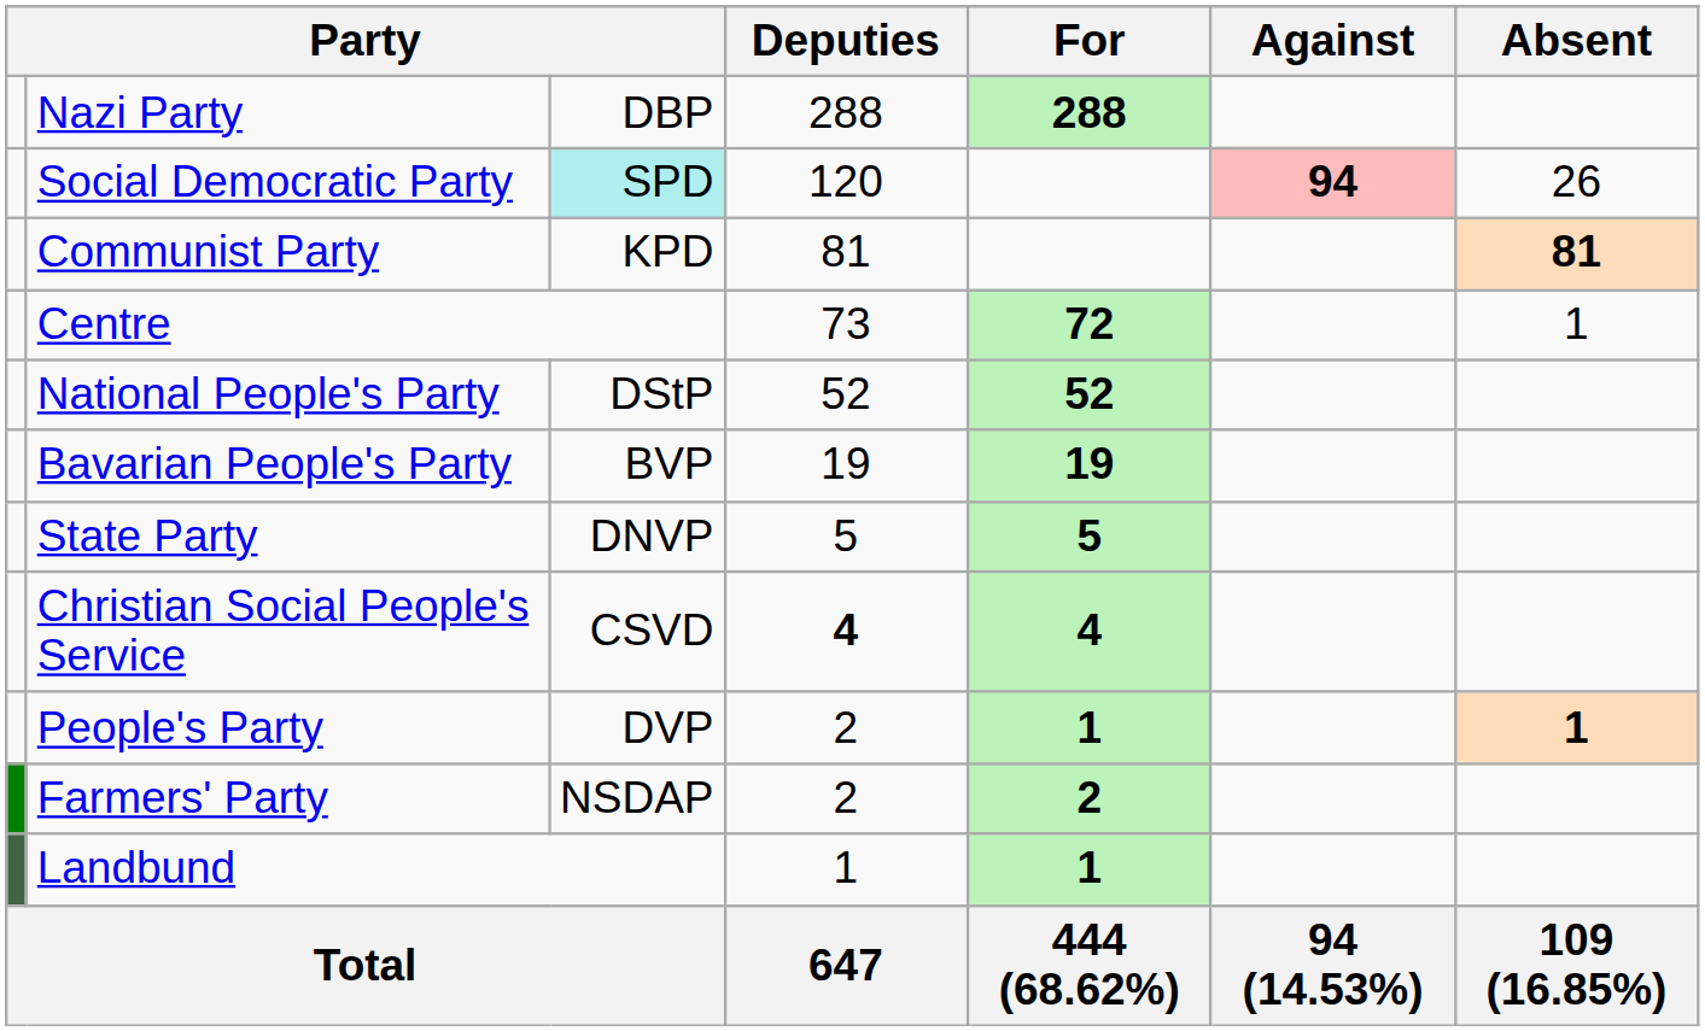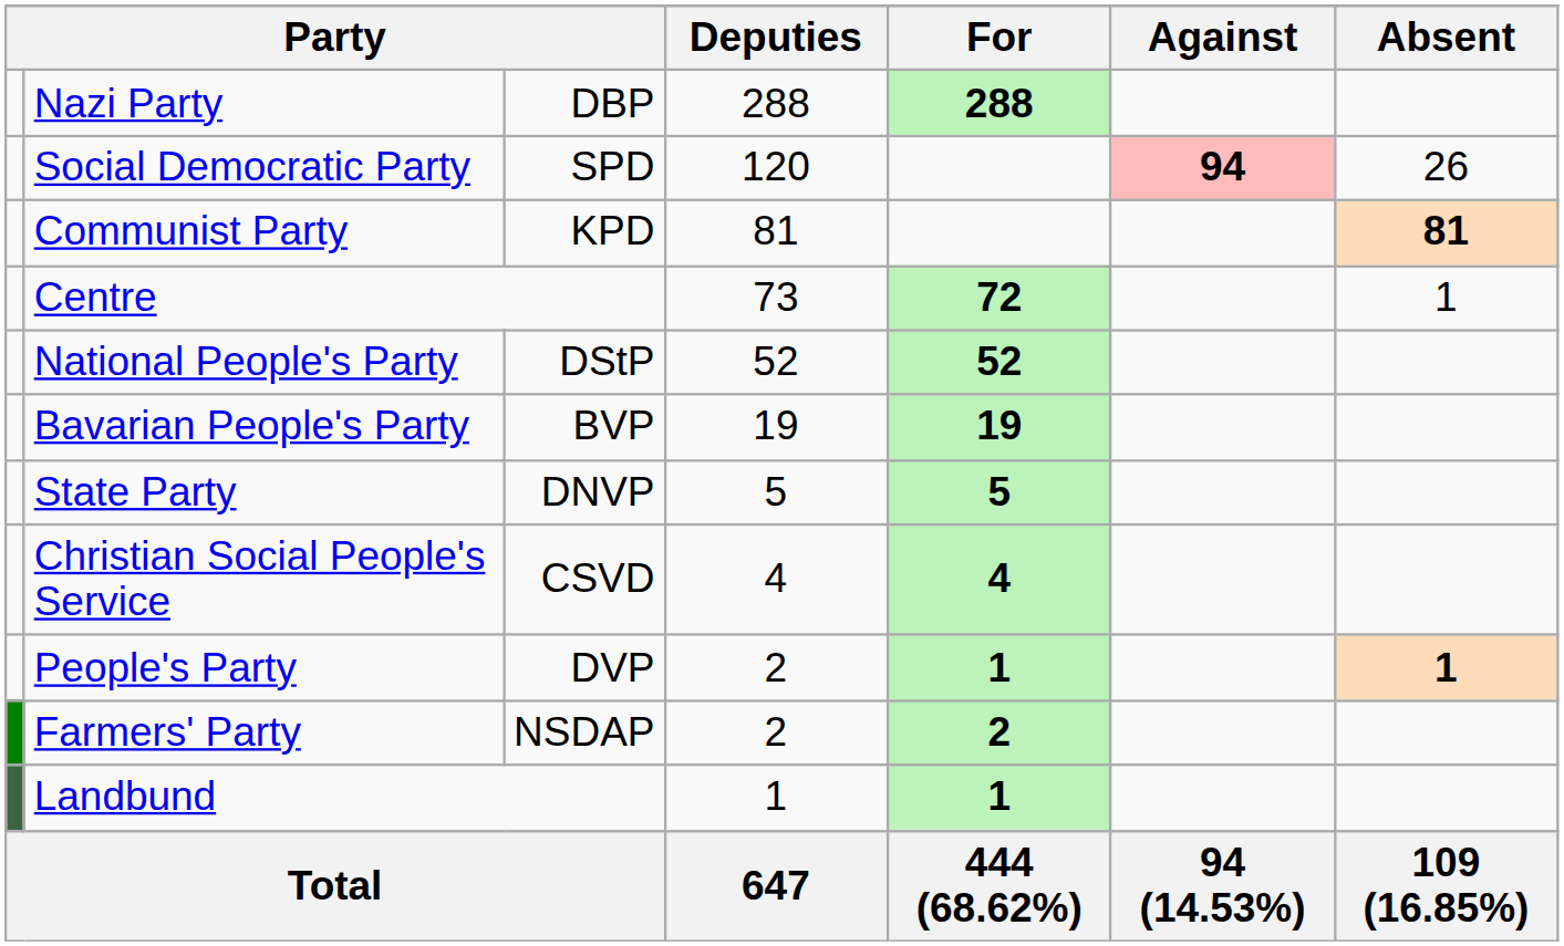Social Democratic Party | column 3: paleturquoise background -> no background
Christian Social People's Service | Deputies: bold -> normal
